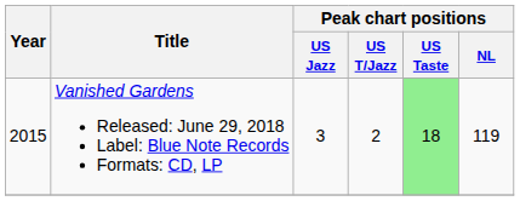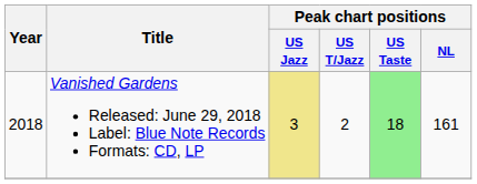row 3 | Year: 2015 -> 2018
row 3 | Peak chart positions / US Jazz: no background -> khaki background
row 3 | Peak chart positions / NL: 119 -> 161
